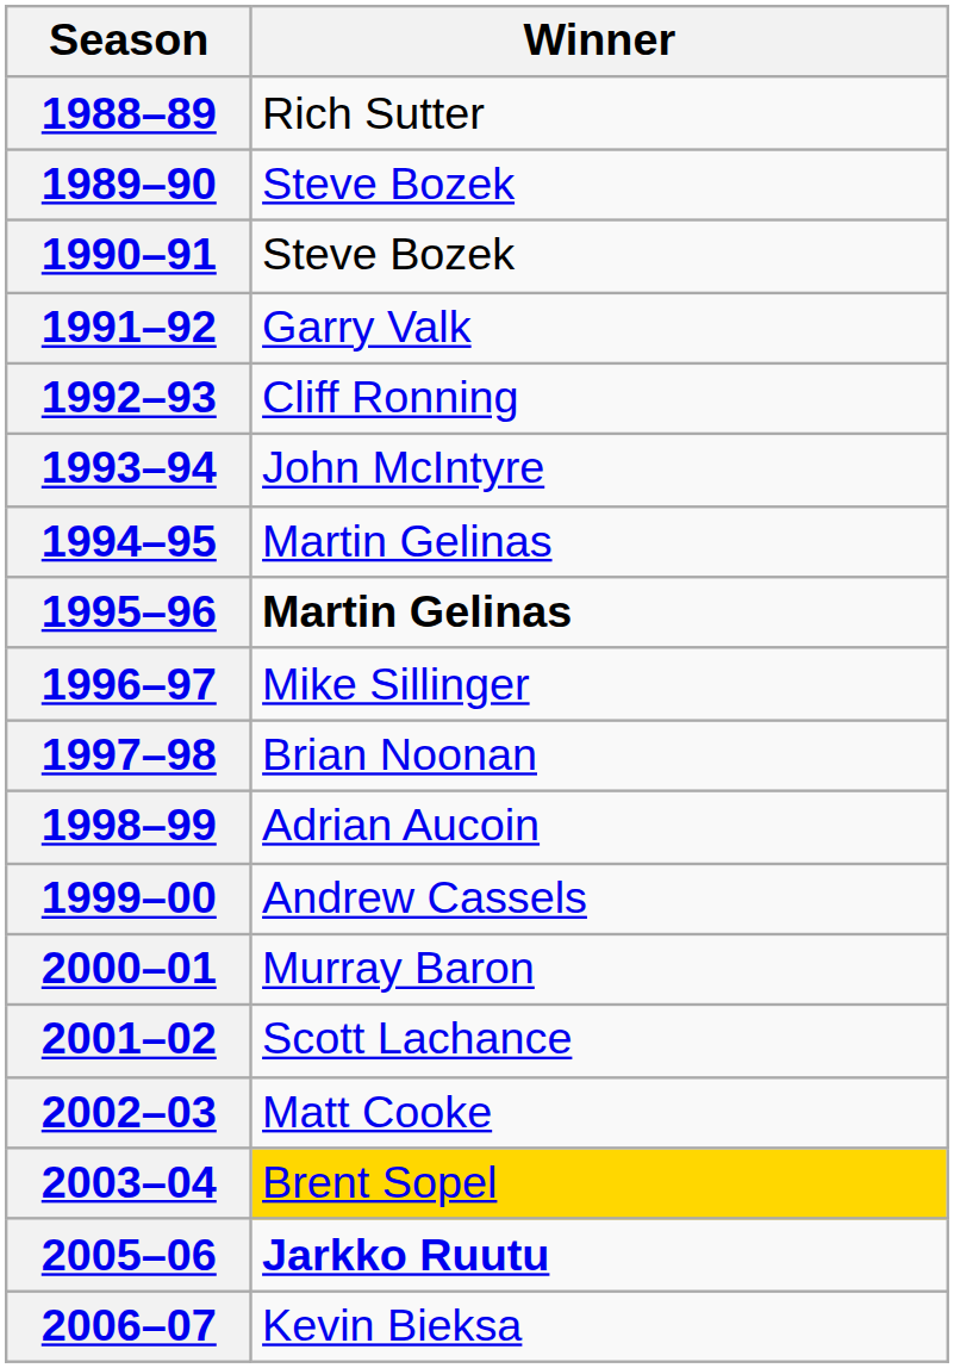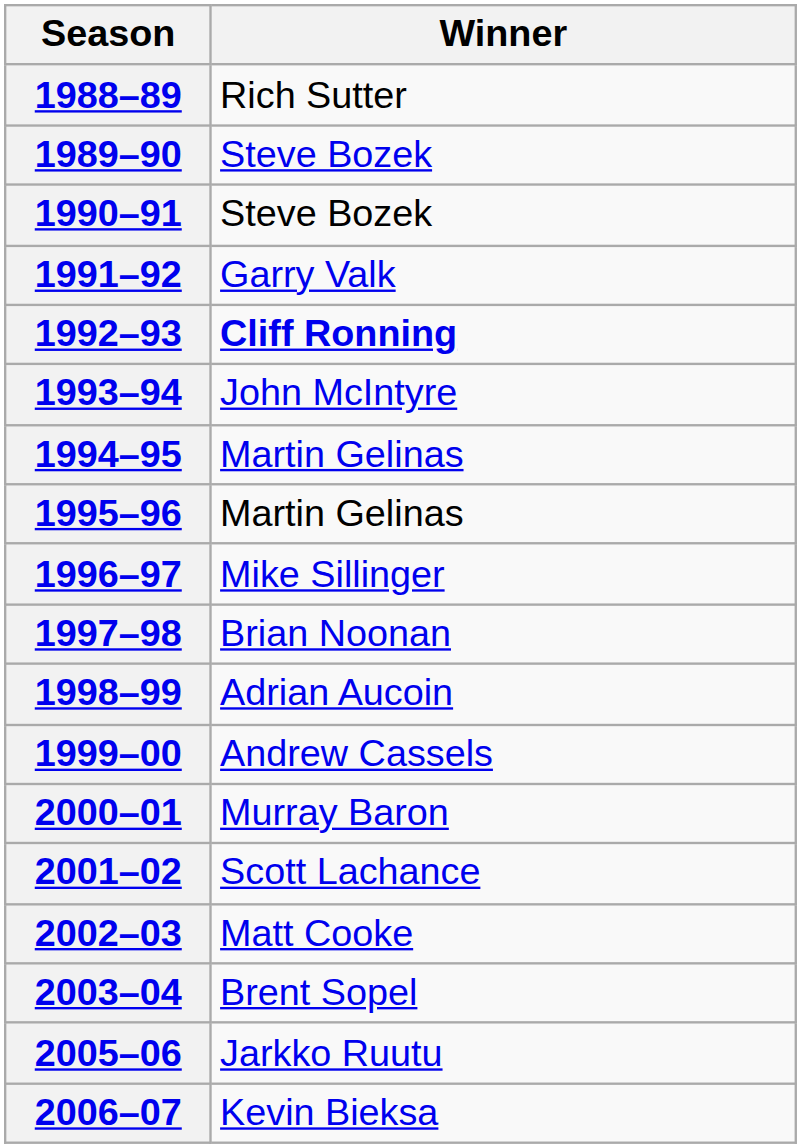1992–93 | Winner: normal -> bold
1995–96 | Winner: bold -> normal
2003–04 | Winner: gold background -> no background
2005–06 | Winner: bold -> normal
